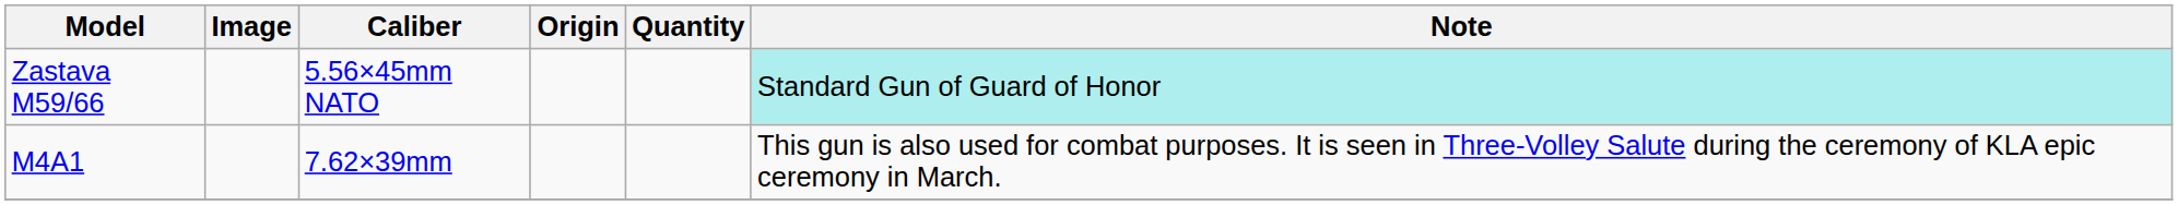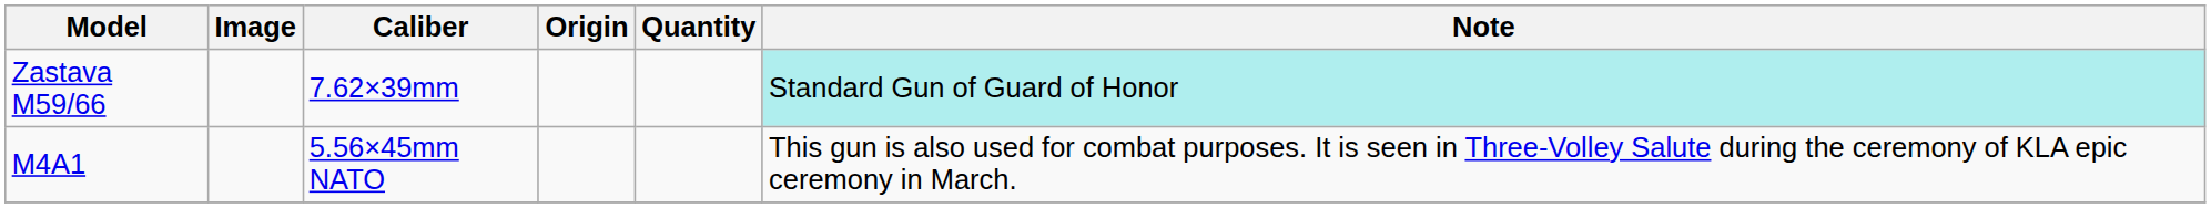Zastava M59/66 | Caliber: 5.56×45mm NATO -> 7.62×39mm
M4A1 | Caliber: 7.62×39mm -> 5.56×45mm NATO
